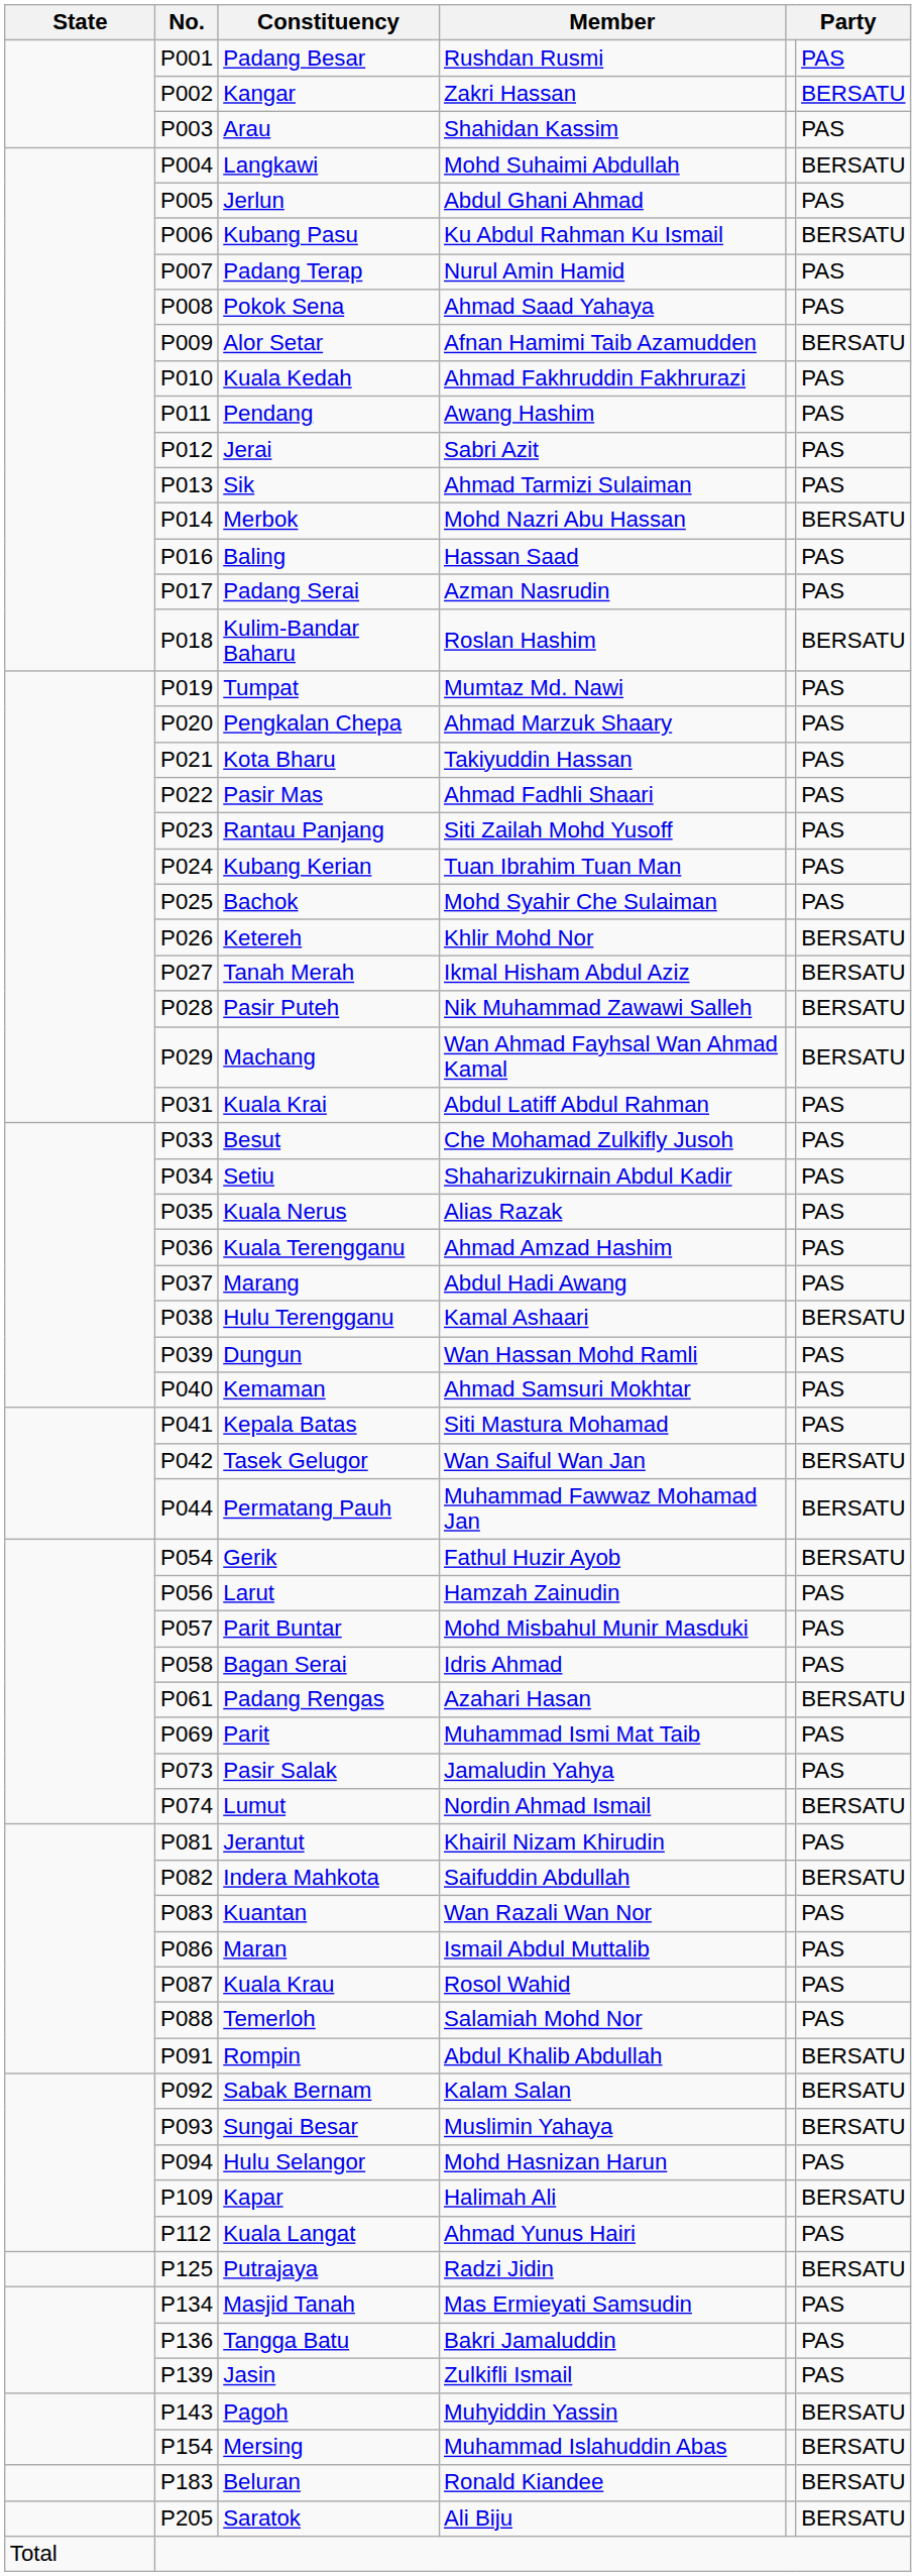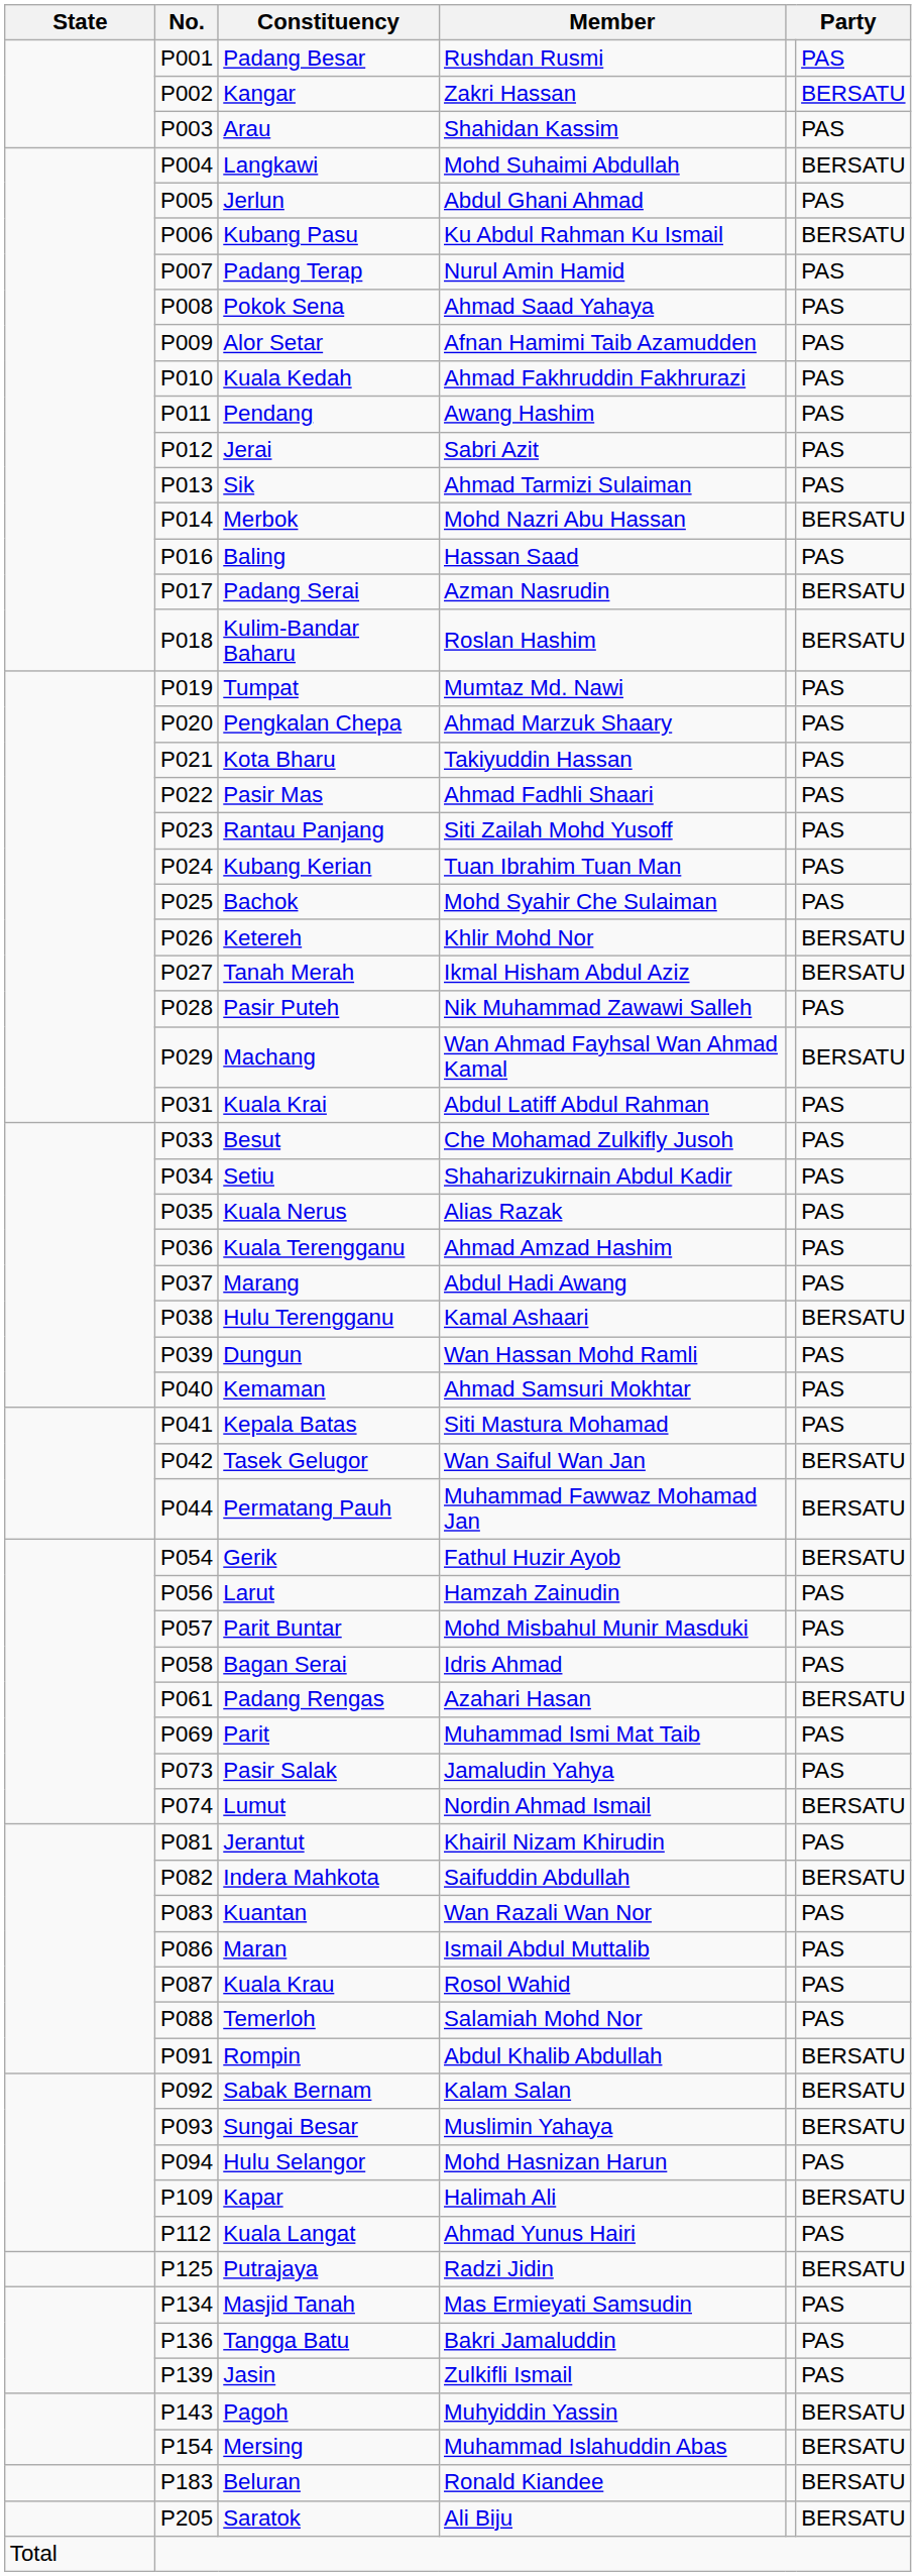Alor Setar | column 6: BERSATU -> PAS
Padang Serai | column 6: PAS -> BERSATU
Pasir Puteh | column 6: BERSATU -> PAS
